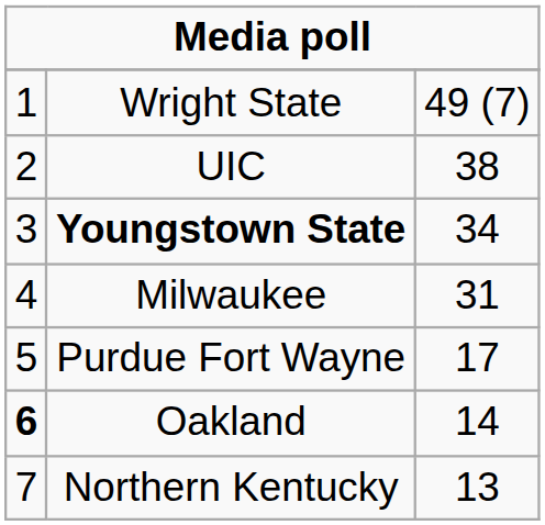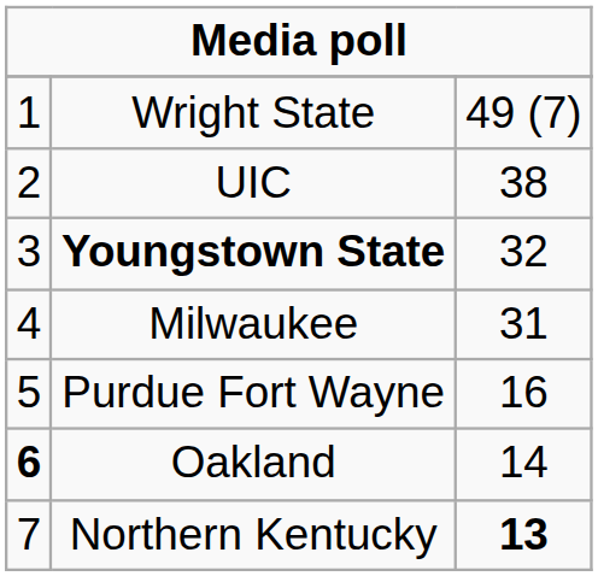Youngstown State | column 3: 34 -> 32
Purdue Fort Wayne | column 3: 17 -> 16
Northern Kentucky | column 3: normal -> bold
